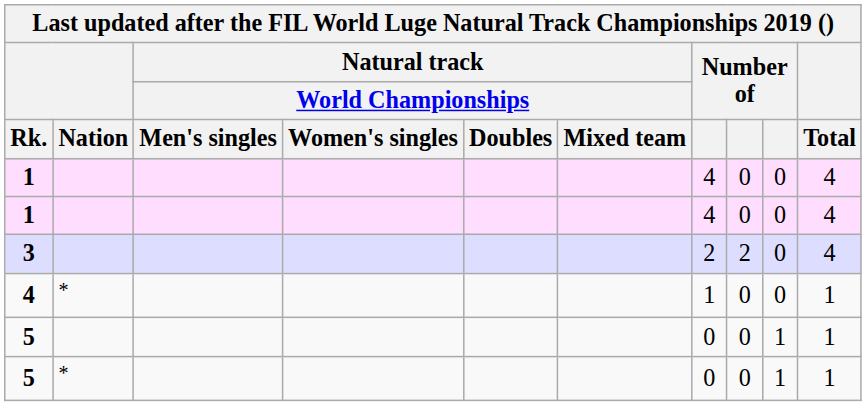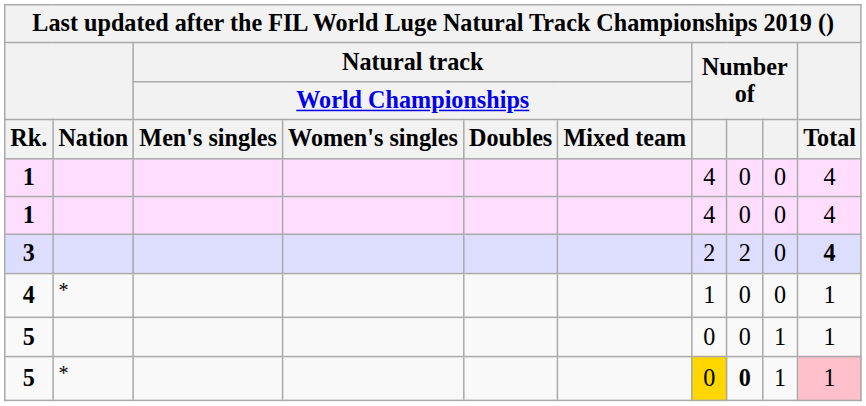3 | Total: normal -> bold
5 / * | column 7: no background -> gold background
5 / * | column 8: normal -> bold
5 / * | Total: no background -> pink background
